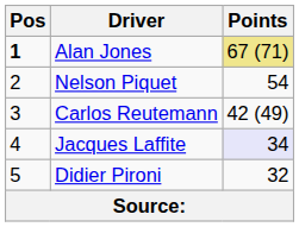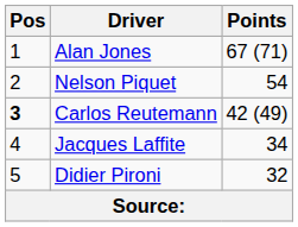Alan Jones | Pos: bold -> normal
Alan Jones | Points: khaki background -> no background
Carlos Reutemann | Pos: normal -> bold
Jacques Laffite | Points: lavender background -> no background
